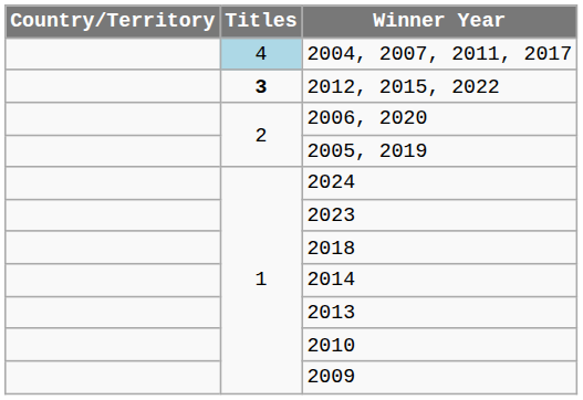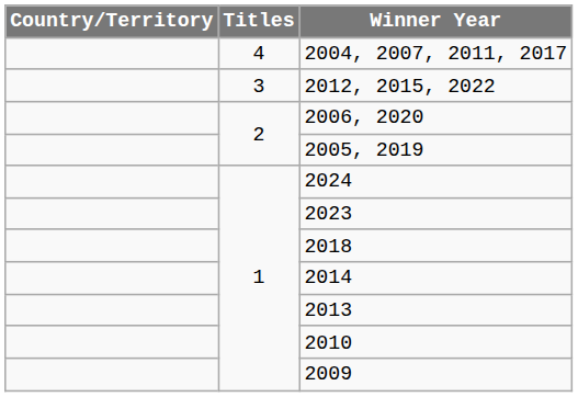2004, 2007, 2011, 2017 | Titles: lightblue background -> no background
2012, 2015, 2022 | Titles: bold -> normal
